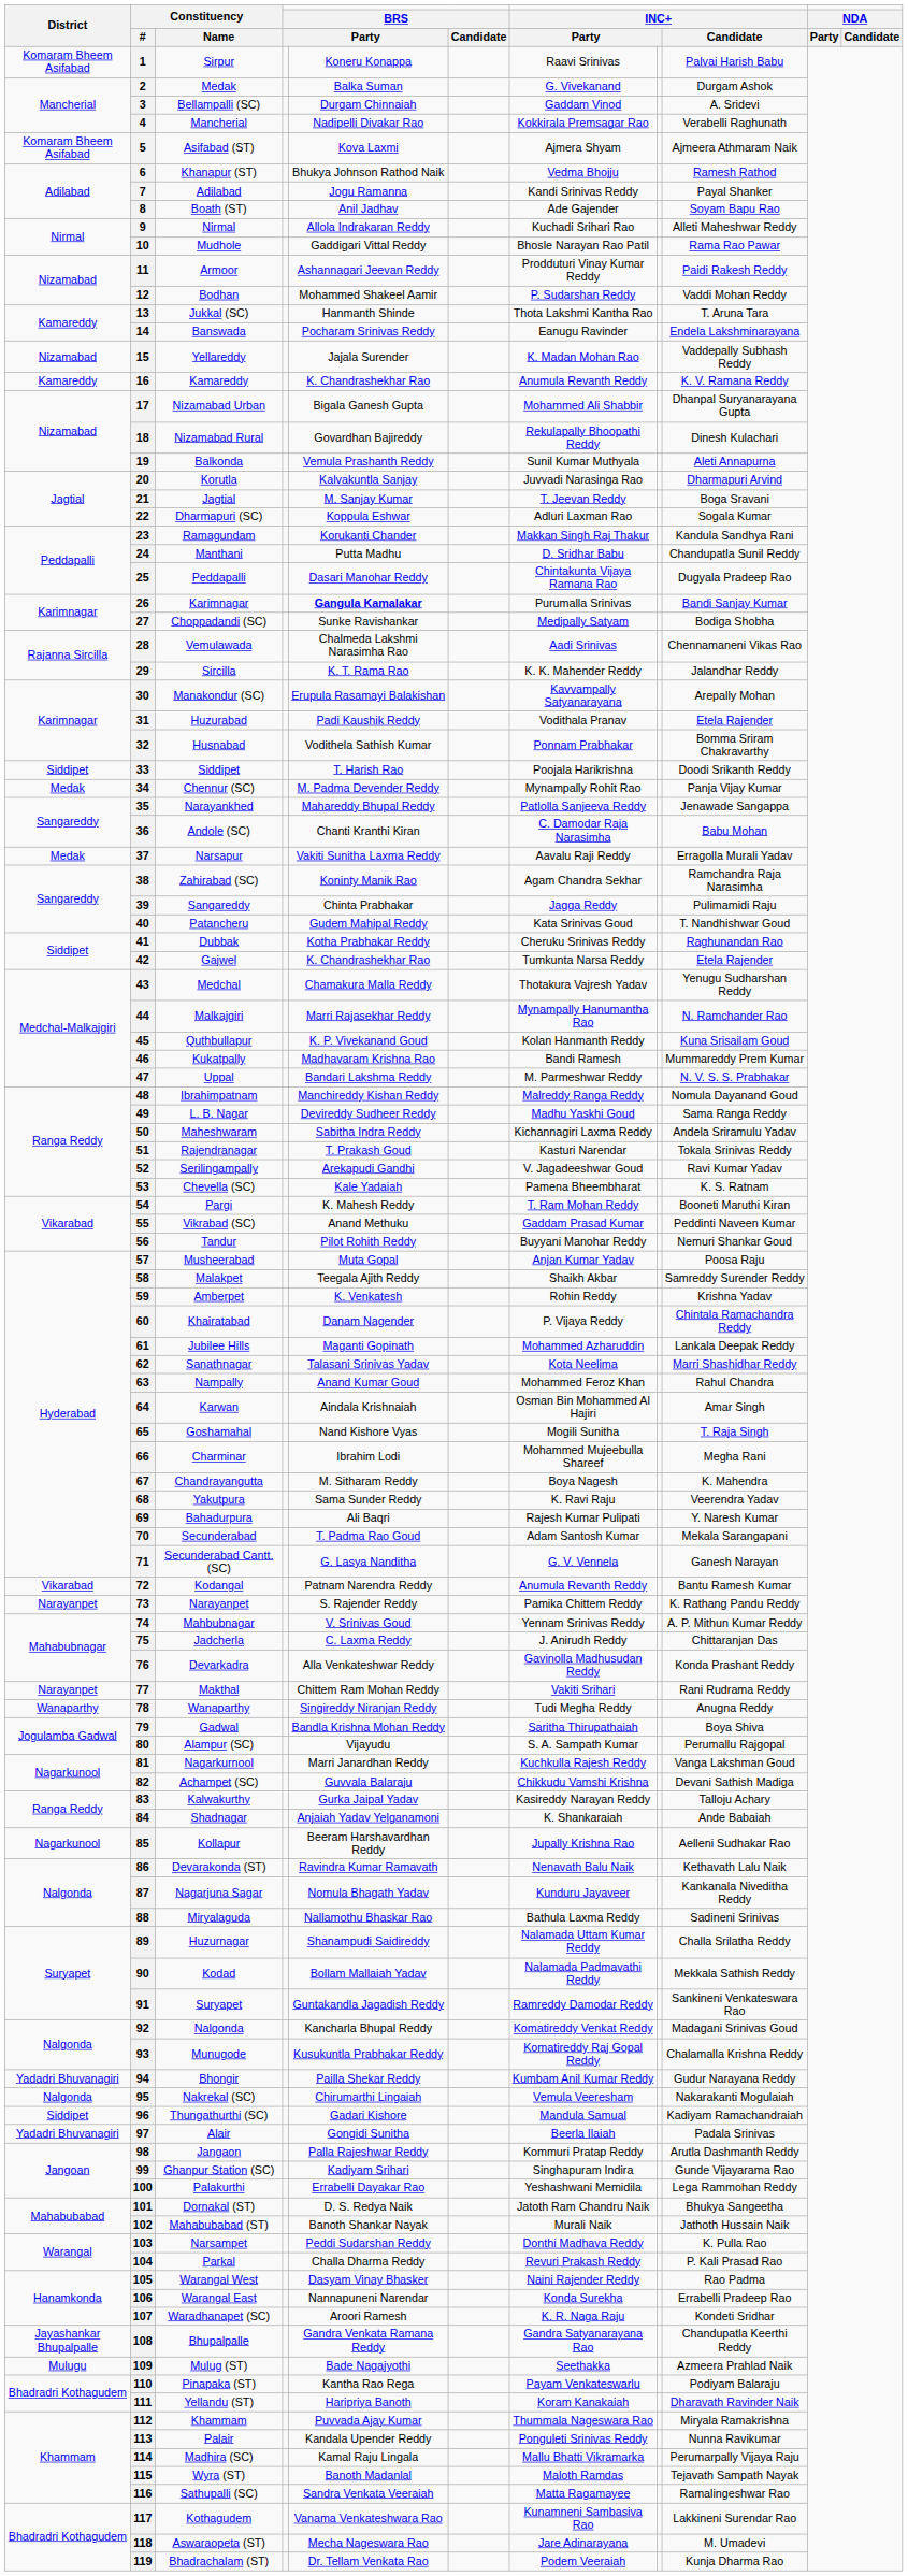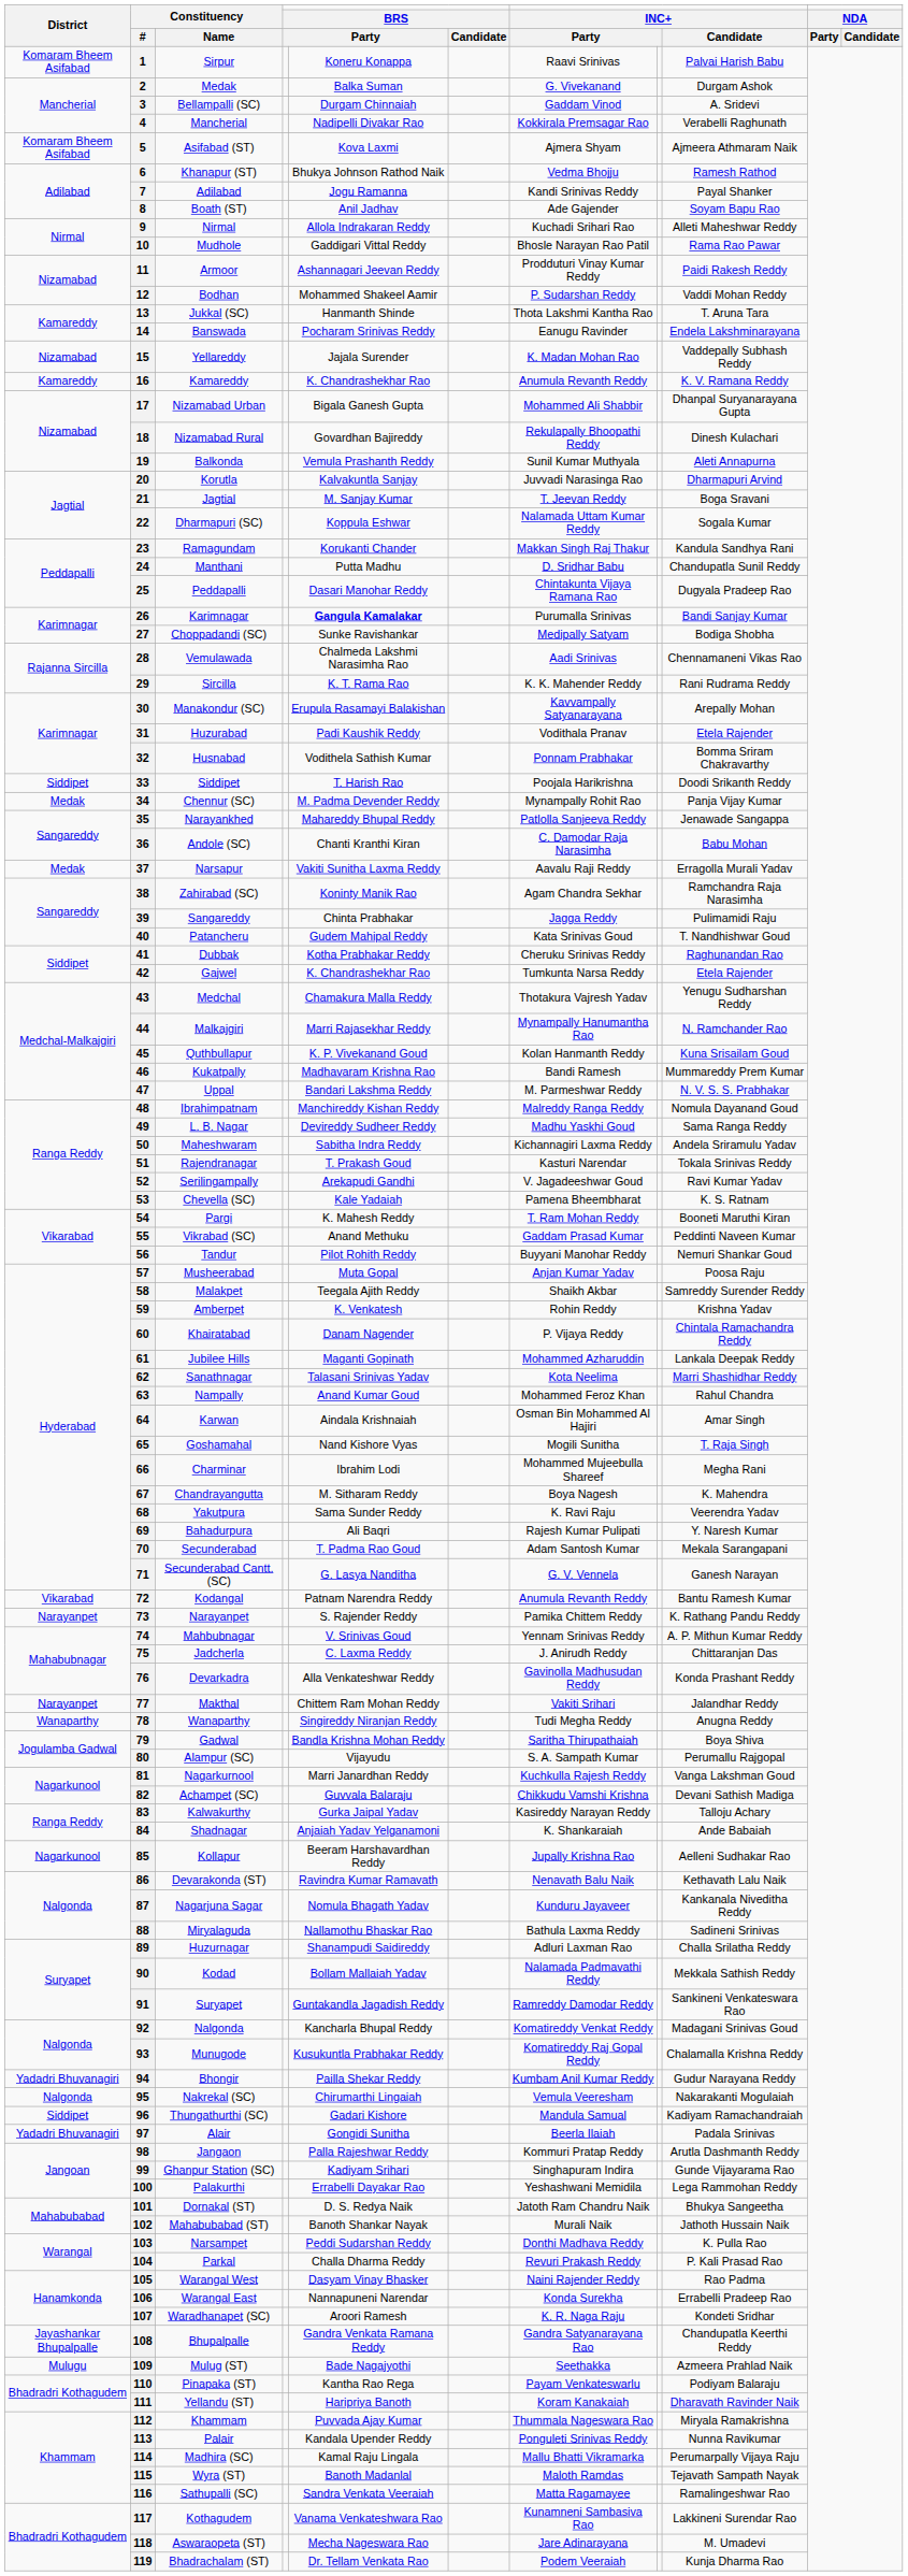22 | column 7: Adluri Laxman Rao -> Nalamada Uttam Kumar Reddy
29 | INC+ / Candidate: Jalandhar Reddy -> Rani Rudrama Reddy
77 | INC+ / Candidate: Rani Rudrama Reddy -> Jalandhar Reddy
89 | column 7: Nalamada Uttam Kumar Reddy -> Adluri Laxman Rao
